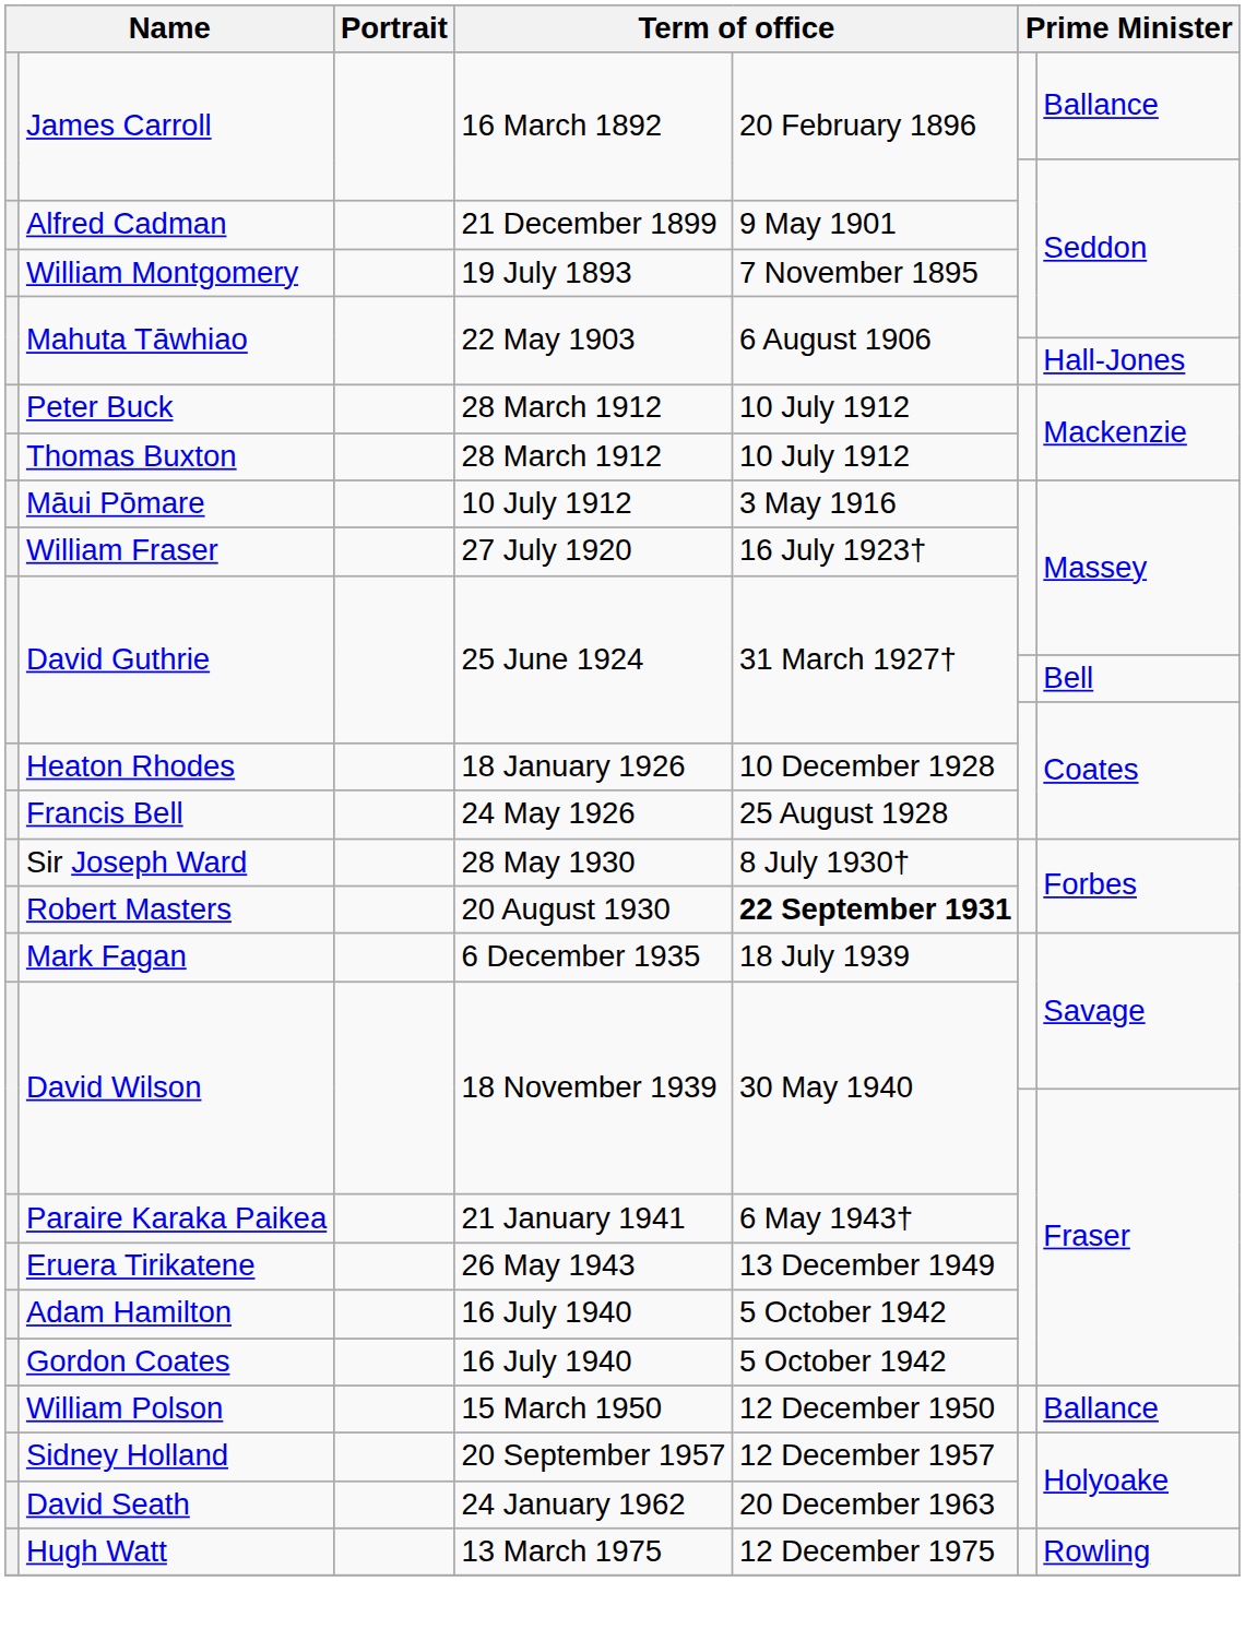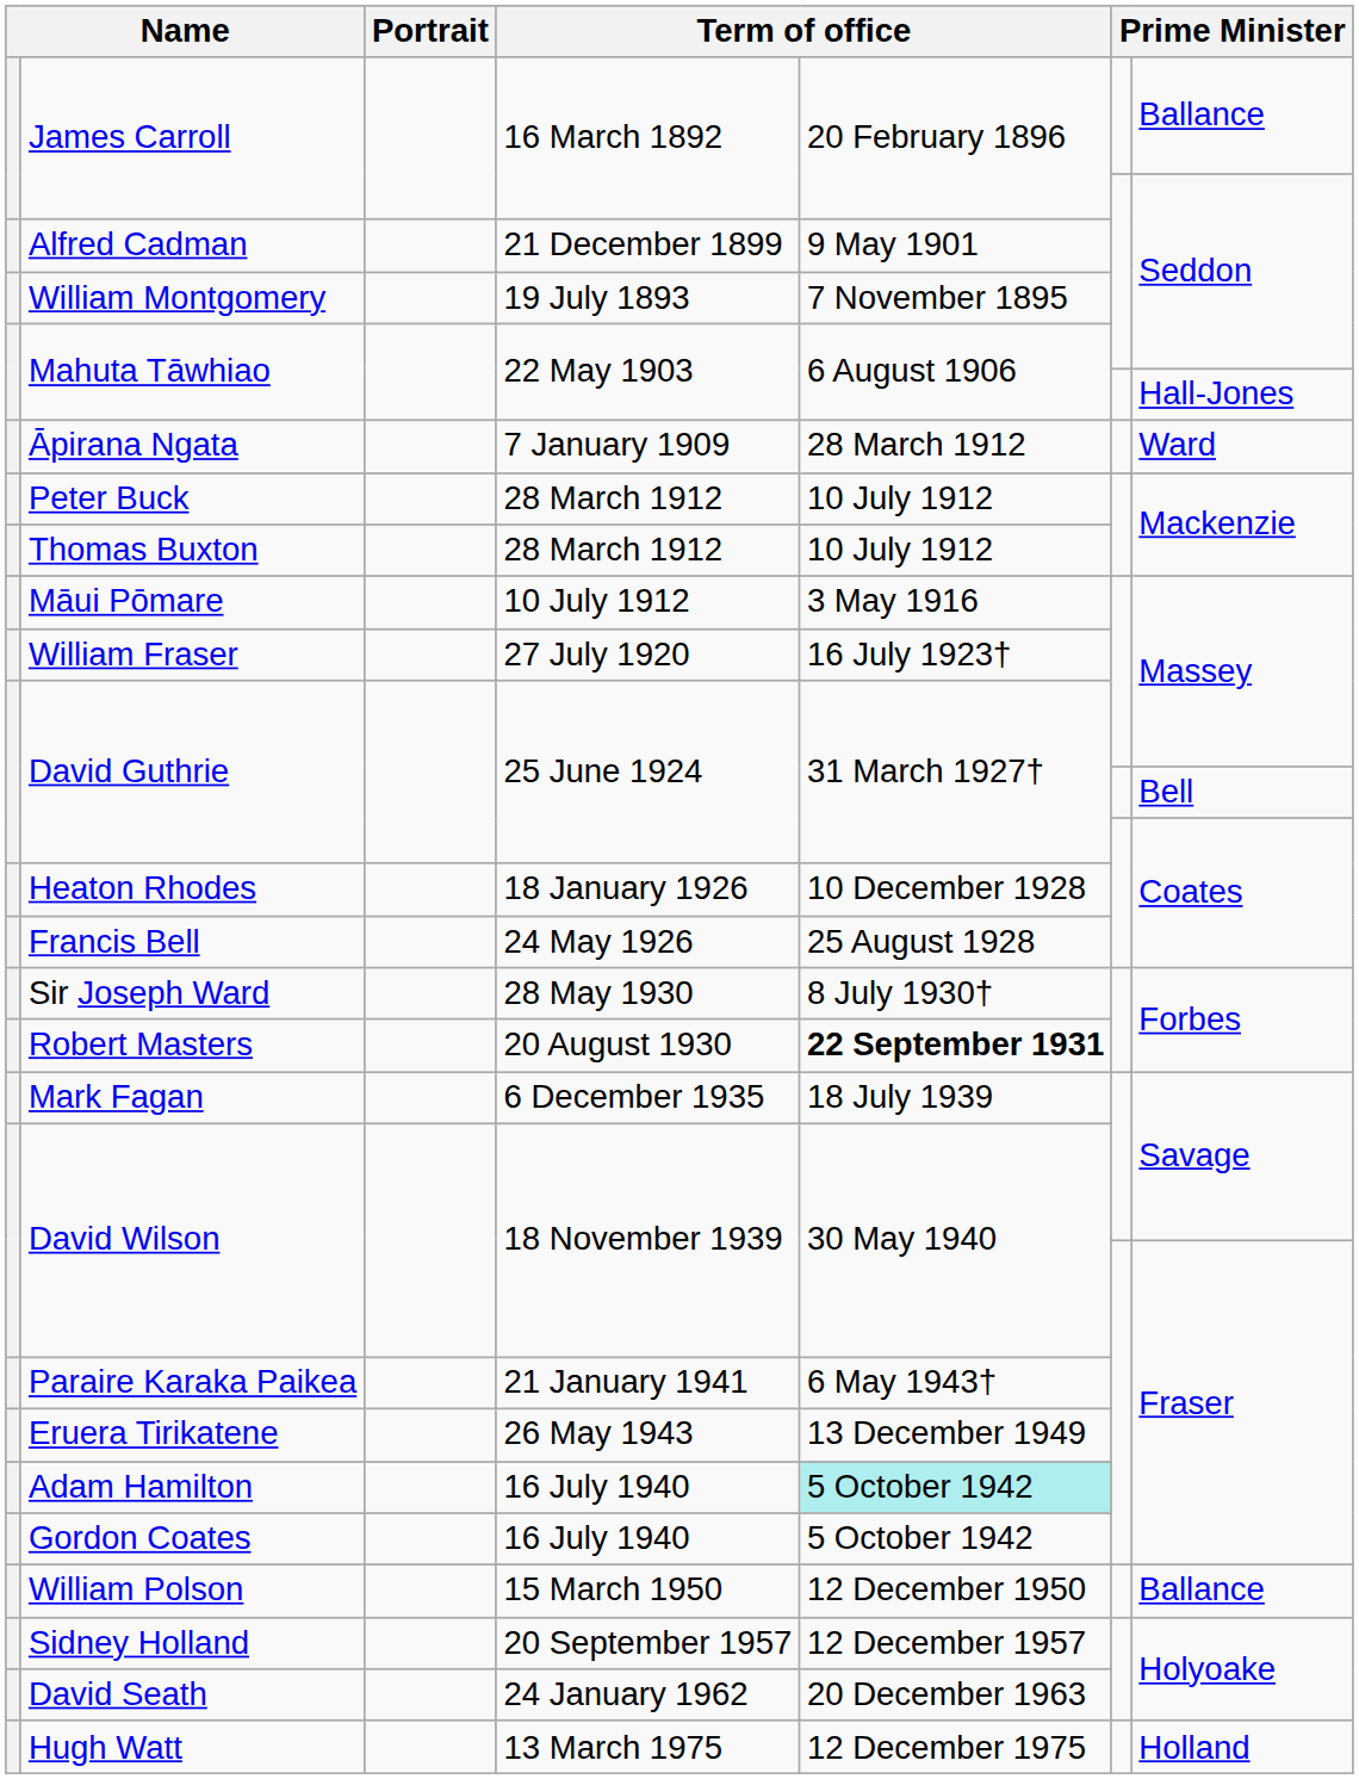+ row: Āpirana Ngata | 7 January 1909 | 28 March 1912 | Ward
Adam Hamilton | column 5: no background -> paleturquoise background
Hugh Watt | column 7: Rowling -> Holland
